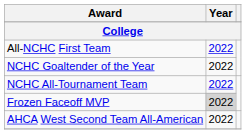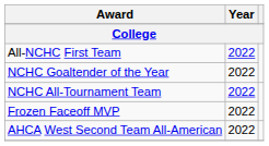Frozen Faceoff MVP | Year: lightgrey background -> no background
